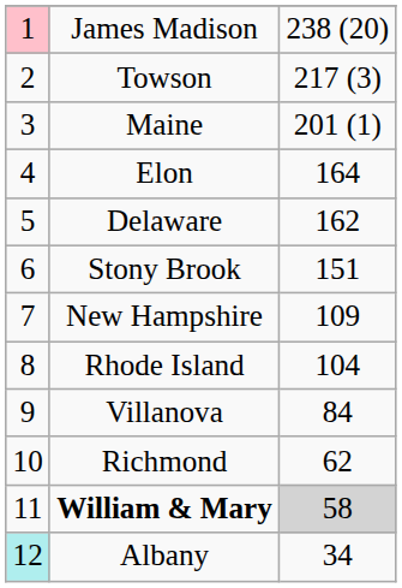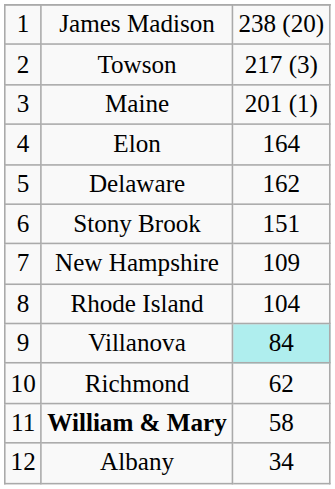James Madison | column 1: pink background -> no background
Villanova | column 3: no background -> paleturquoise background
William & Mary | column 3: lightgrey background -> no background
Albany | column 1: paleturquoise background -> no background
